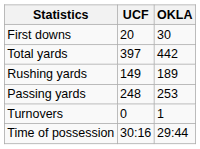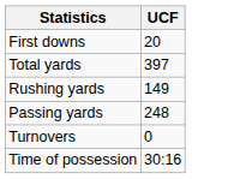- column: OKLA | 30 | 442 | 189 | 253 | 1 | 29:44
